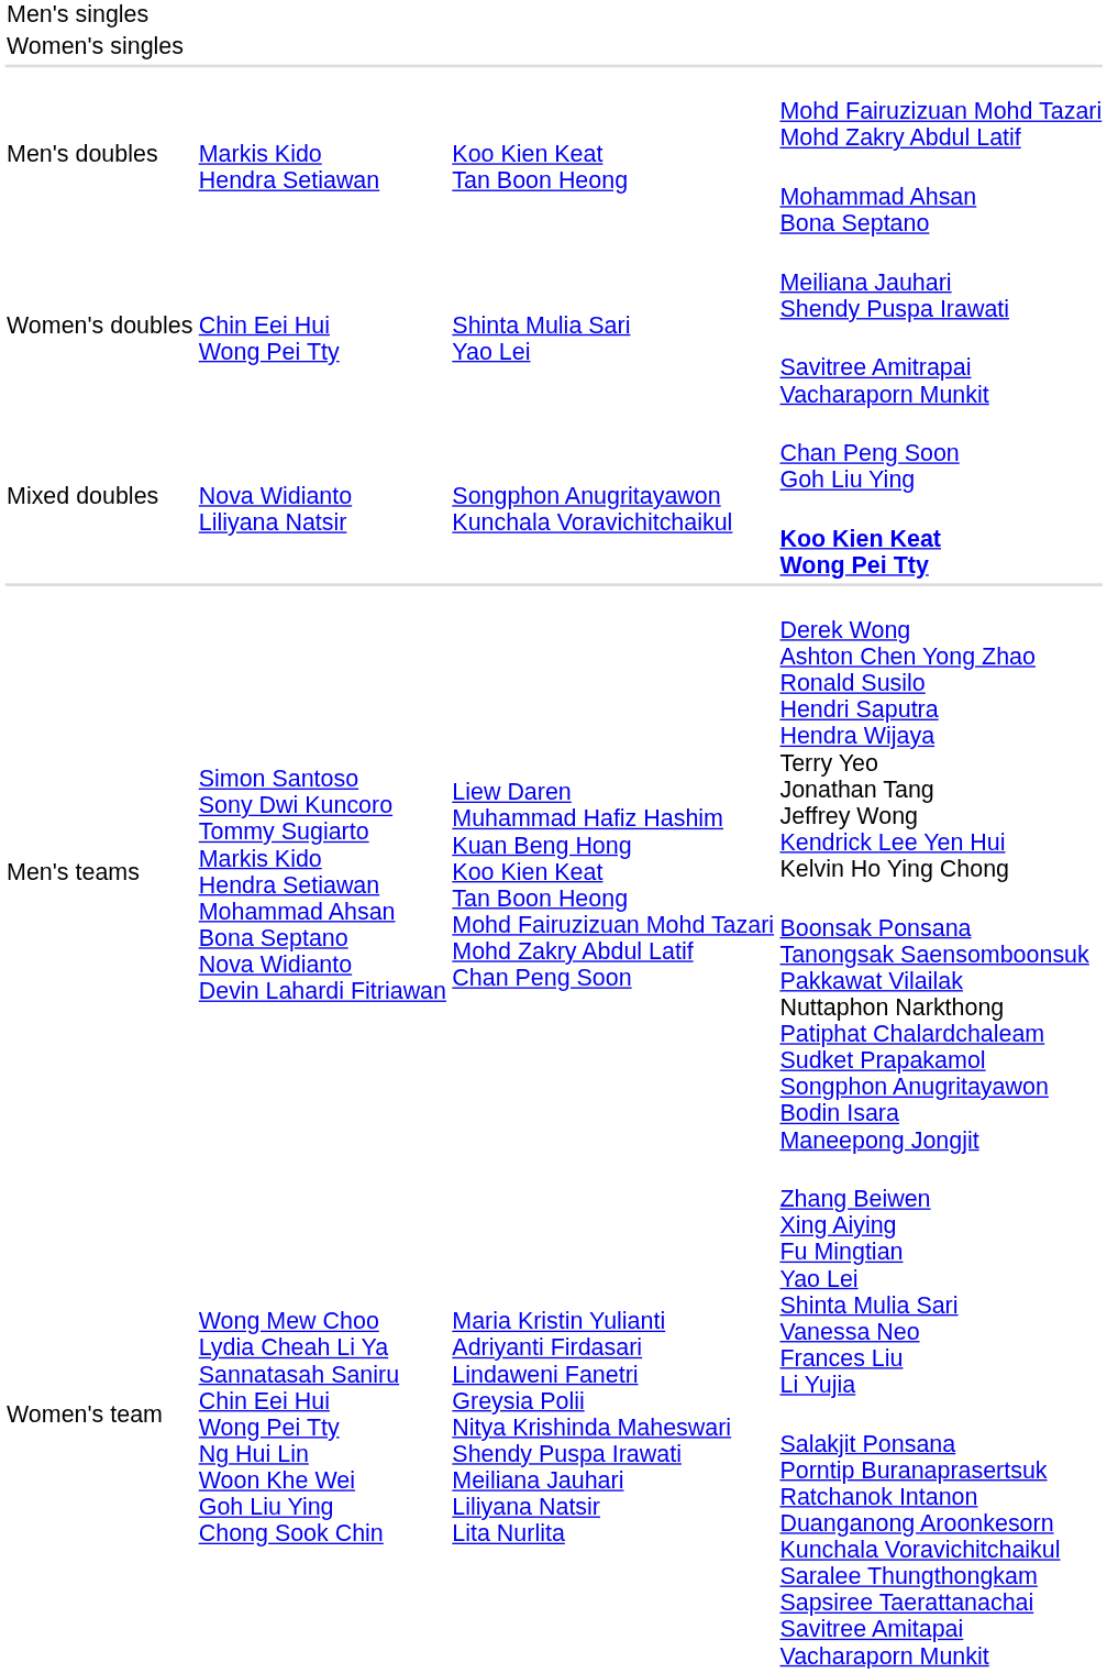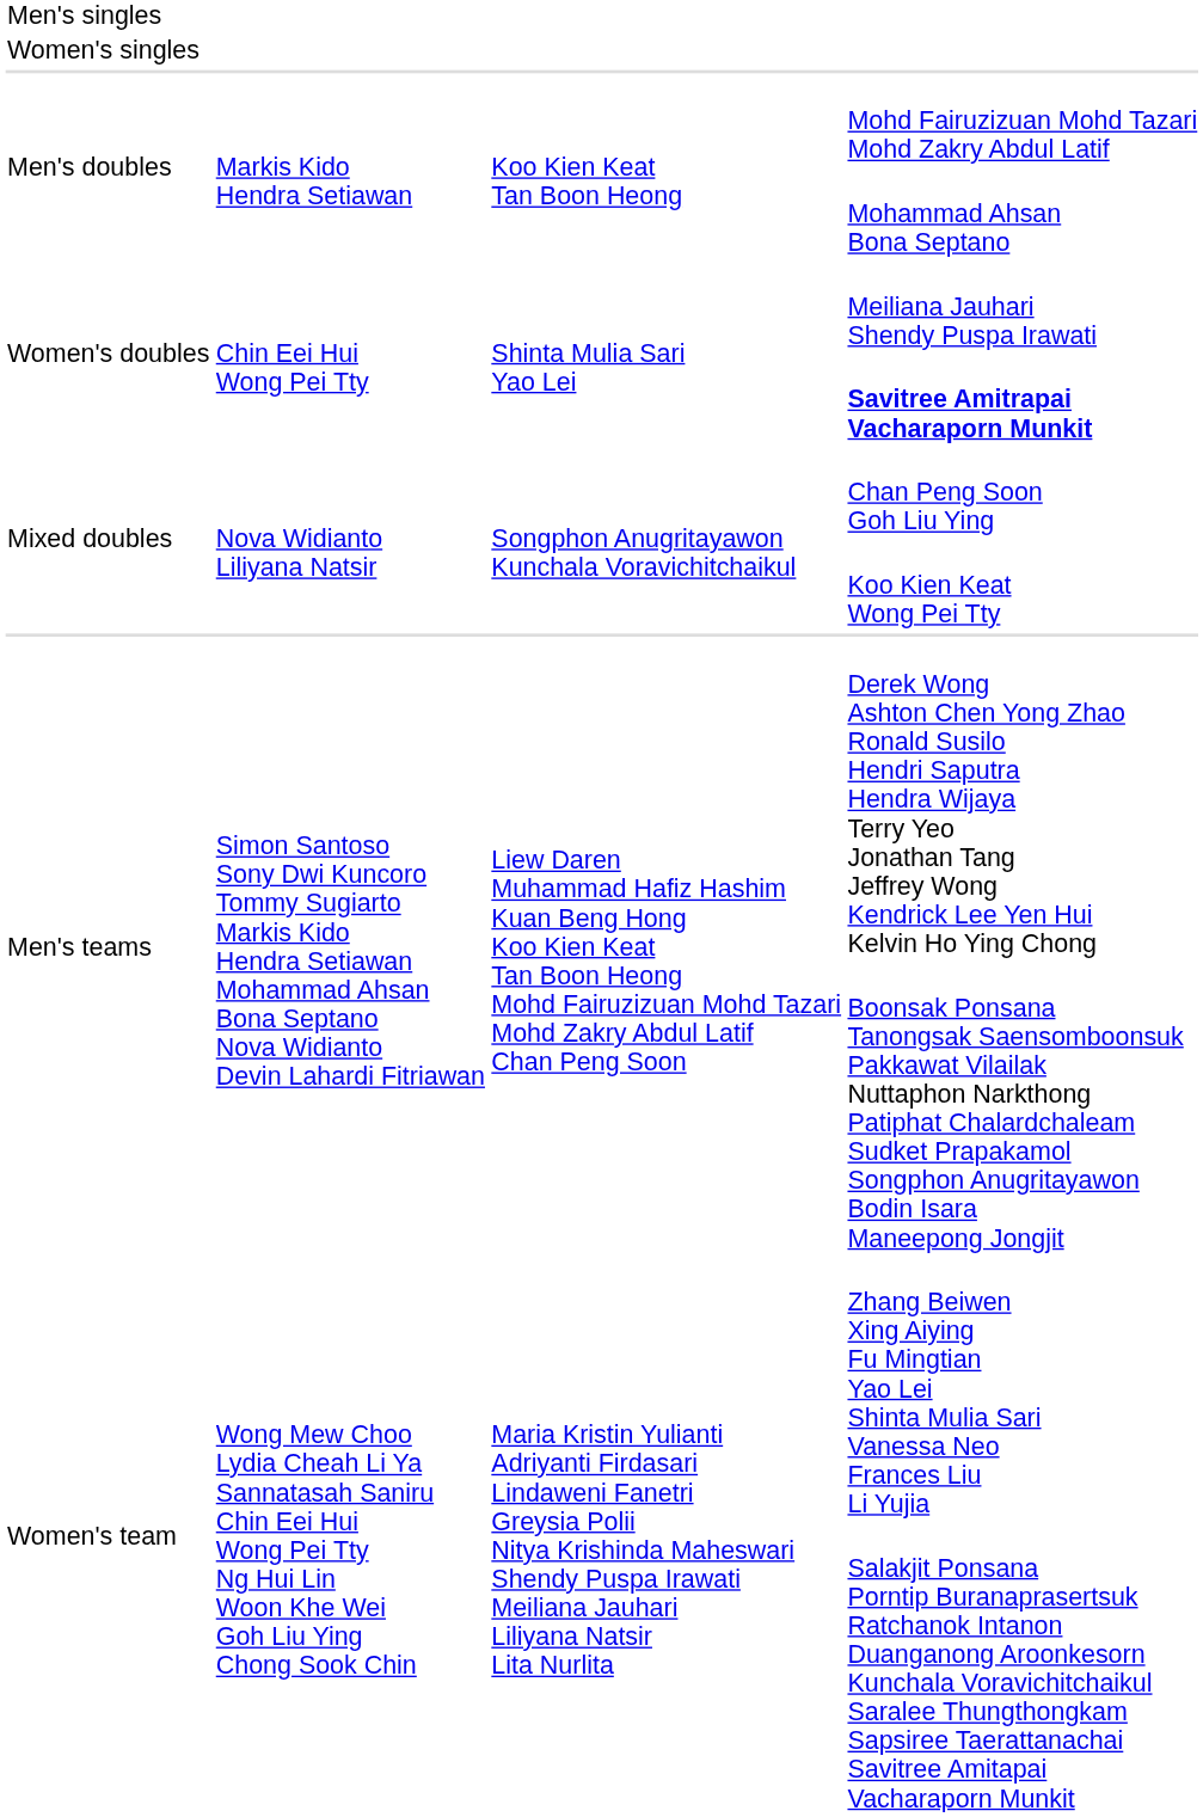Savitree Amitrapai Vacharaporn Munkit | column 4: normal -> bold
Koo Kien Keat Wong Pei Tty | column 4: bold -> normal
